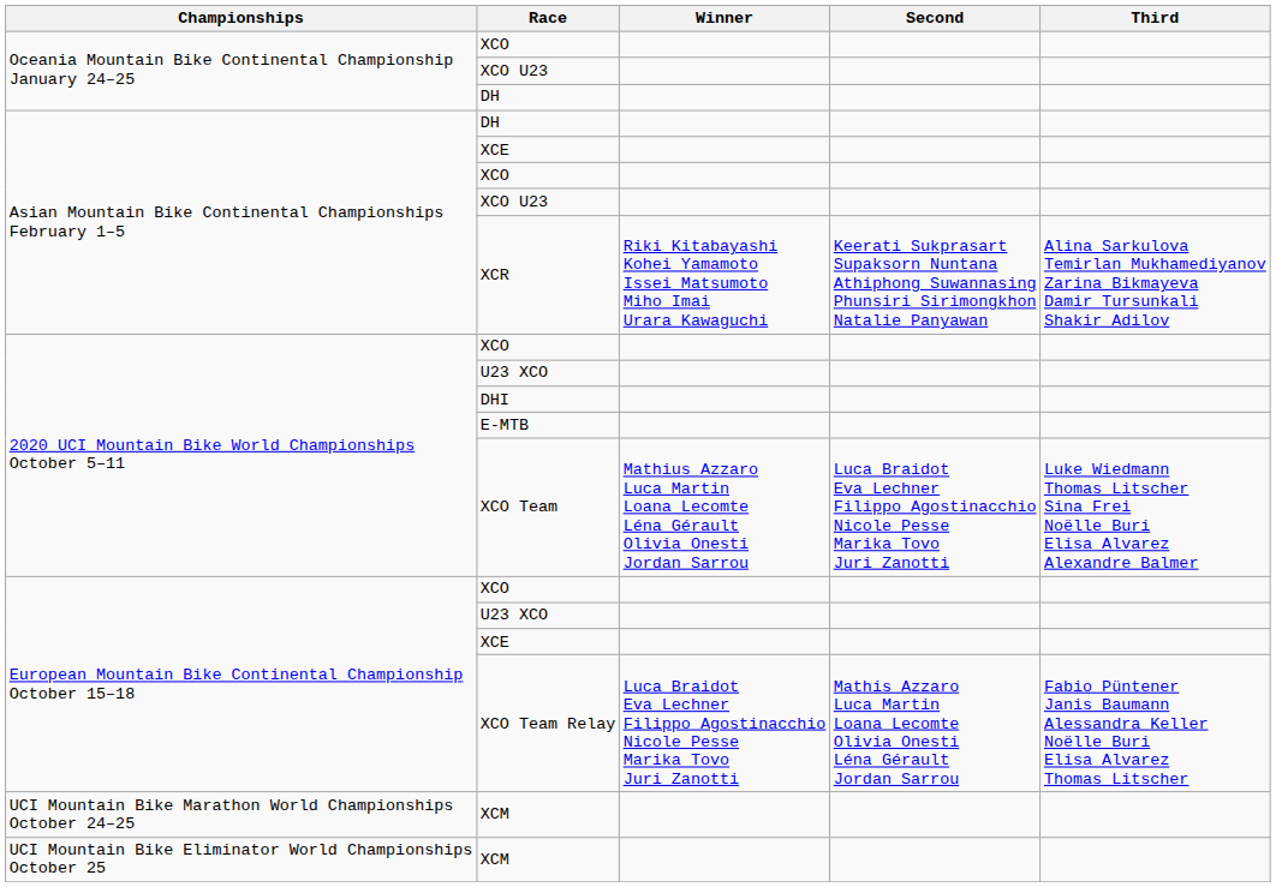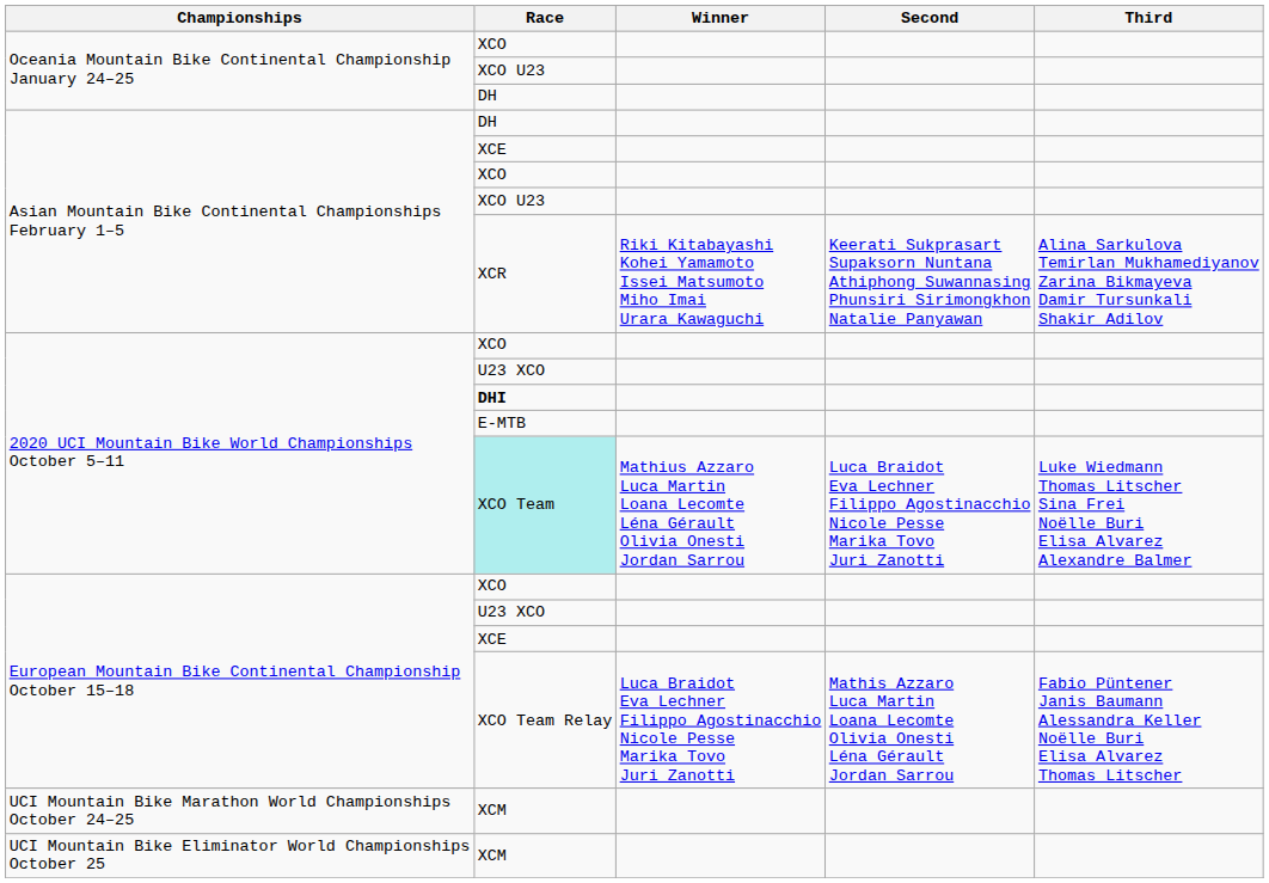DHI | Race: normal -> bold
XCO Team | Race: no background -> paleturquoise background
